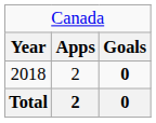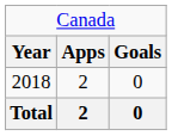2018 | column 3: bold -> normal
